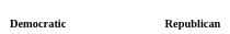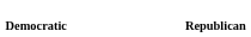+ column: 1
